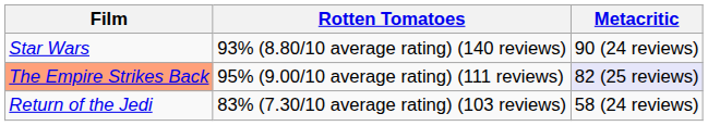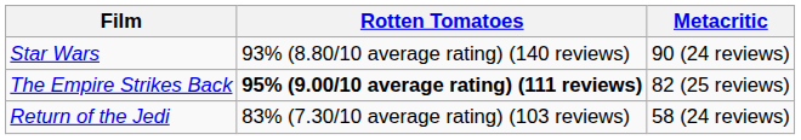row 3 | Film: lightsalmon background -> no background
row 3 | Rotten Tomatoes: normal -> bold
row 3 | Metacritic: lavender background -> no background
